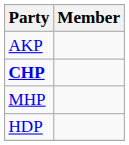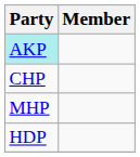AKP | Party: no background -> paleturquoise background
CHP | Party: bold -> normal
